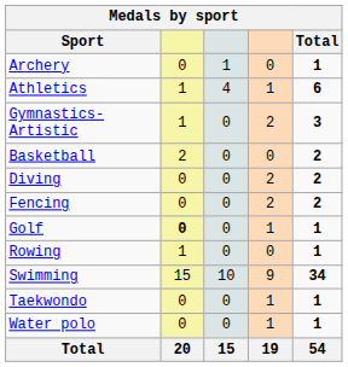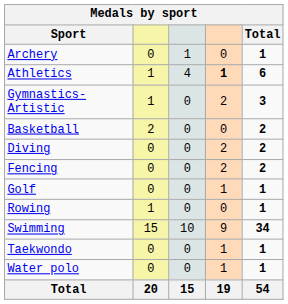Athletics | column 4: normal -> bold
Golf | column 2: bold -> normal
